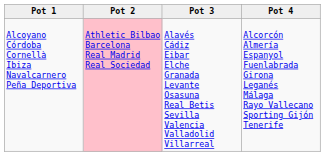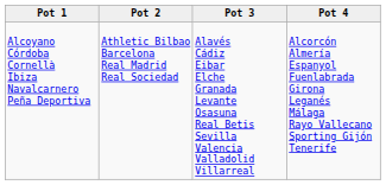Alcoyano Córdoba Cornellà Ibiza Navalcarnero Peña Deportiva | column 2: pink background -> no background
